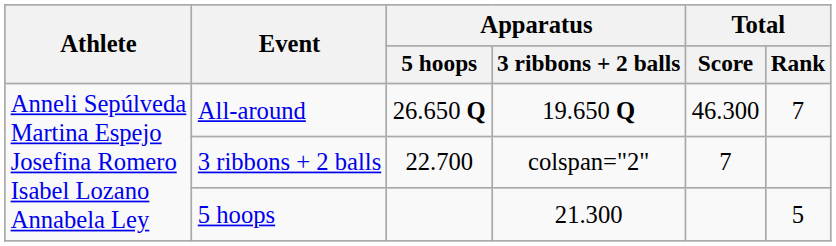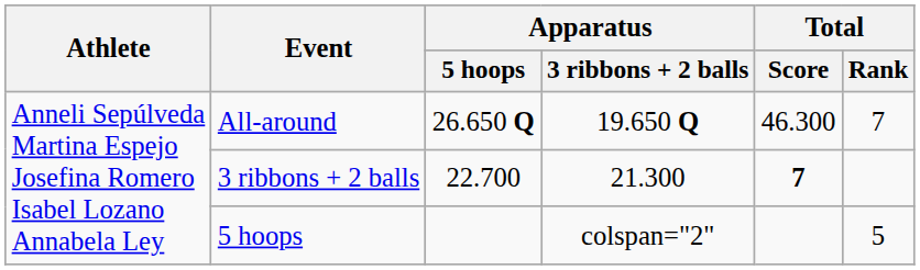row 4 | Apparatus / 3 ribbons + 2 balls: colspan="2" -> 21.300
row 4 | Total / Score: normal -> bold
row 5 | Apparatus / 3 ribbons + 2 balls: 21.300 -> colspan="2"
